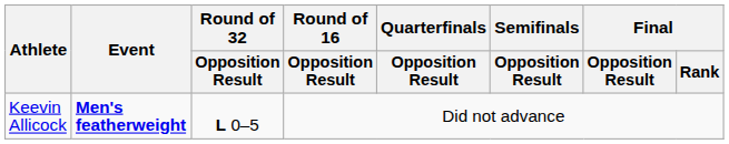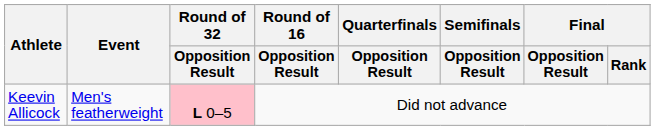Keevin Allicock | Event: bold -> normal
Keevin Allicock | Round of 32 / Opposition Result: no background -> pink background
